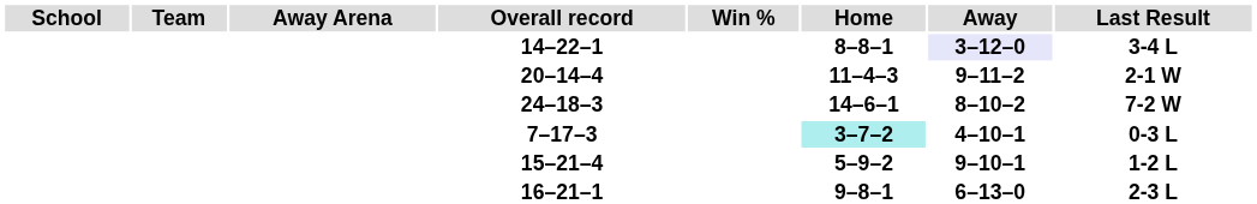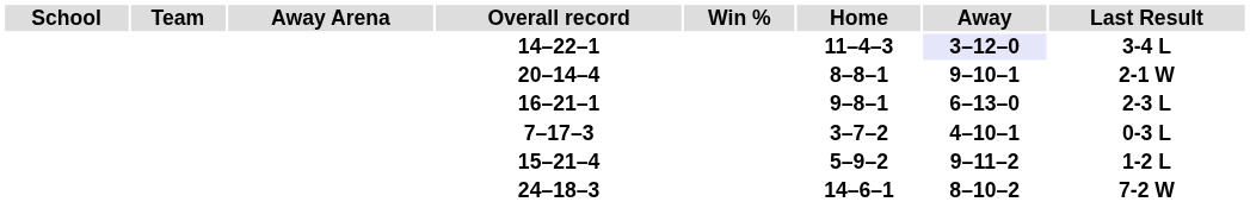14–22–1 | Home: 8–8–1 -> 11–4–3
20–14–4 | Home: 11–4–3 -> 8–8–1
20–14–4 | Away: 9–11–2 -> 9–10–1
rows swapped: 16–21–1 <-> 24–18–3
7–17–3 | Home: paleturquoise background -> no background
15–21–4 | Away: 9–10–1 -> 9–11–2
